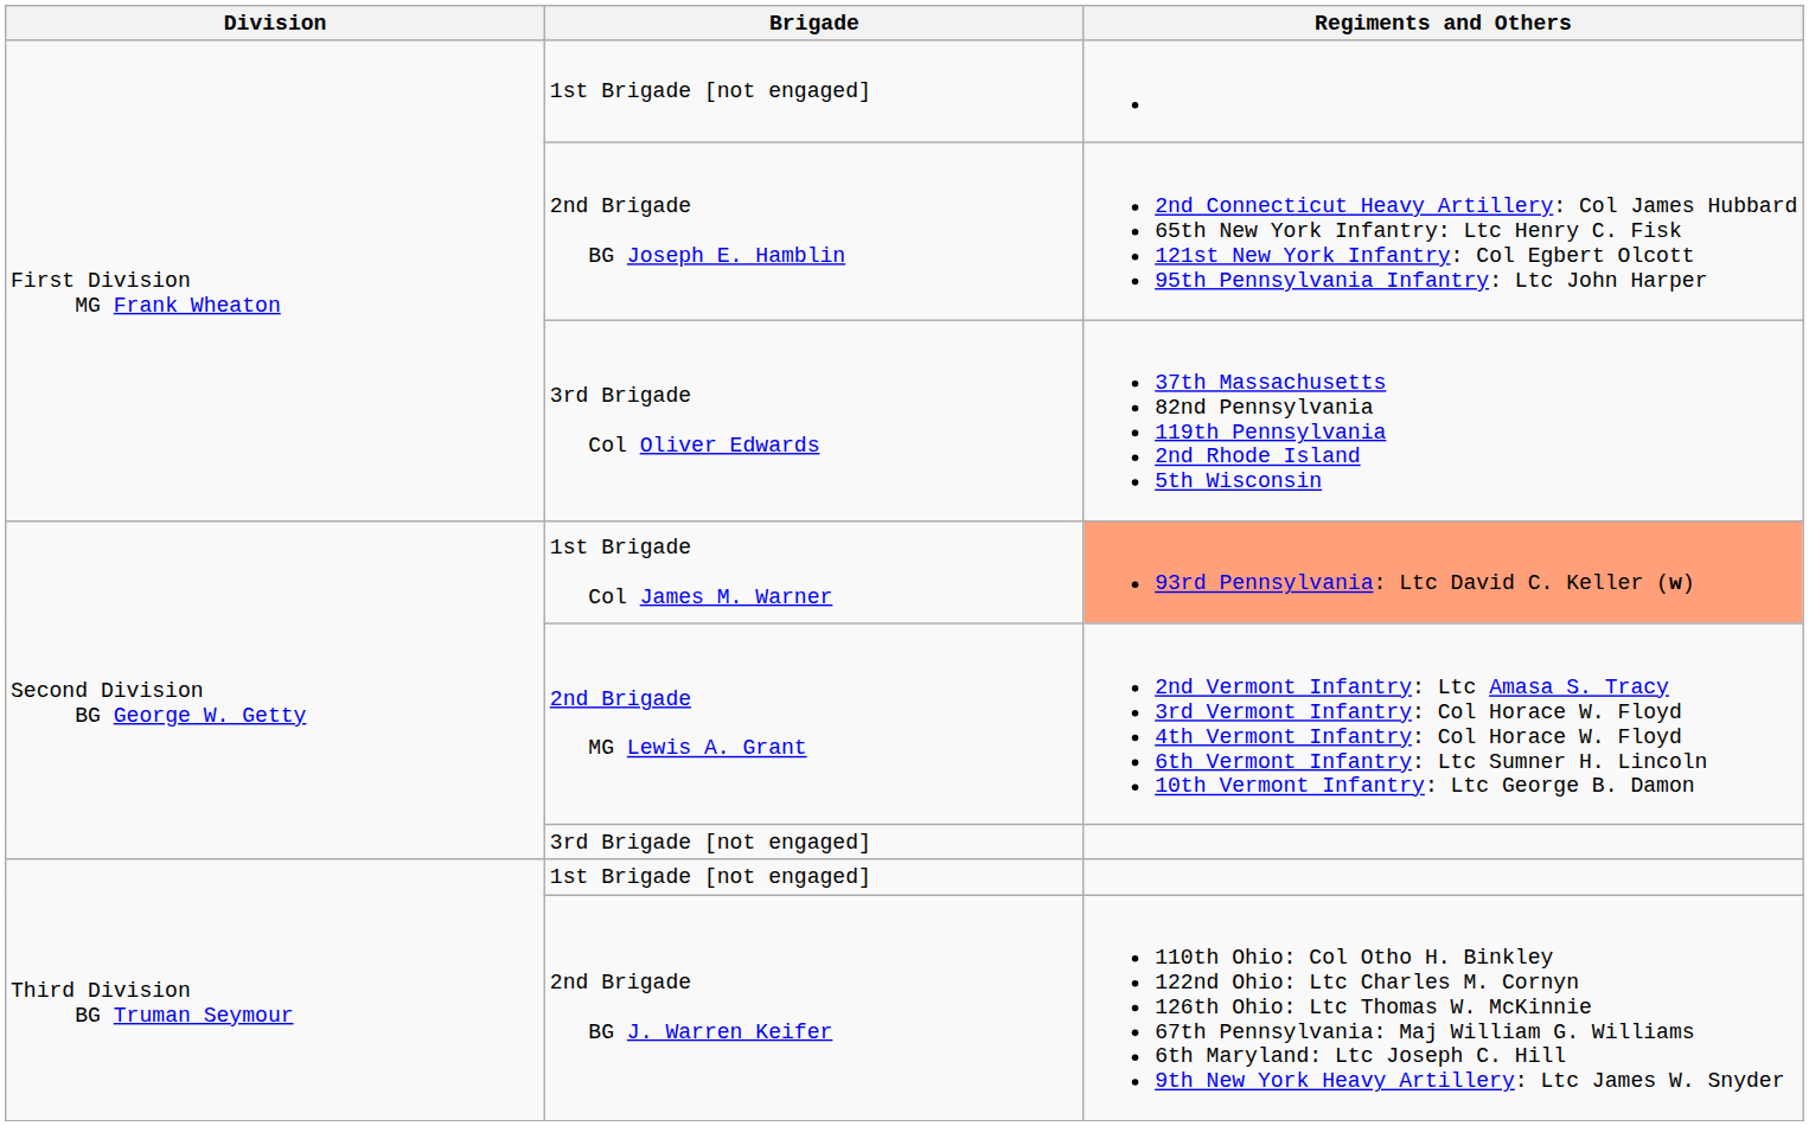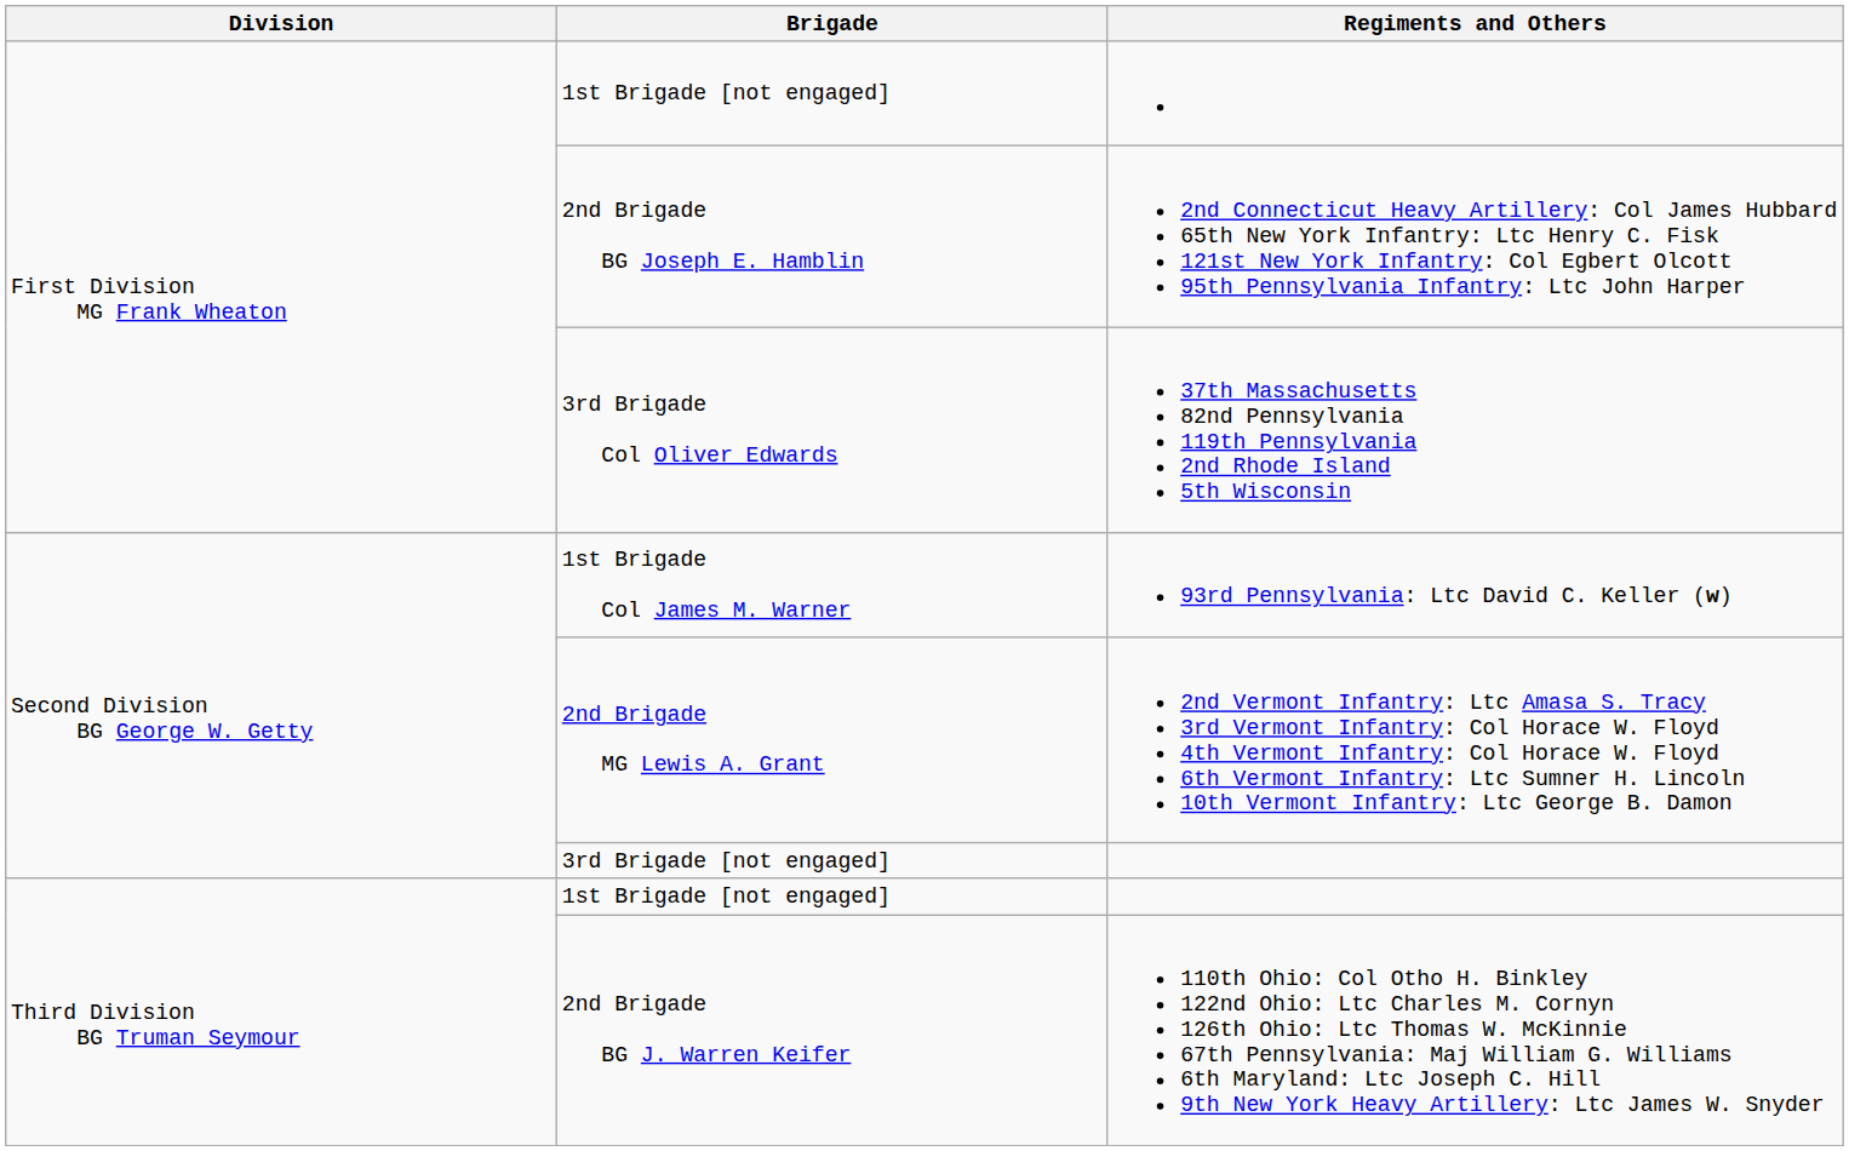1st Brigade Col James M. Warner | Regiments and Others: lightsalmon background -> no background
